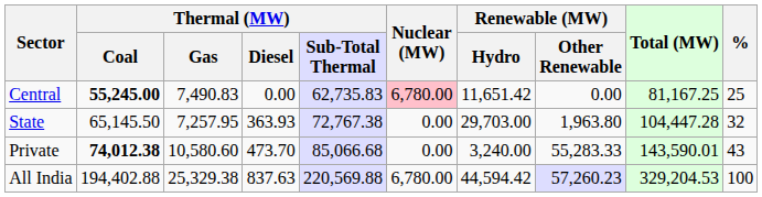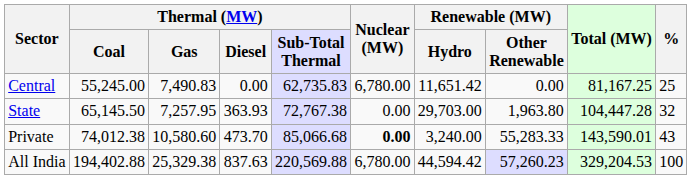Central | Thermal (MW) / Coal: bold -> normal
Central | Nuclear (MW): pink background -> no background
Private | Thermal (MW) / Coal: bold -> normal
Private | Nuclear (MW): normal -> bold
